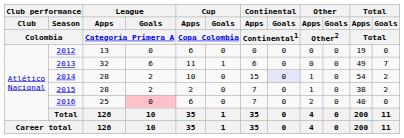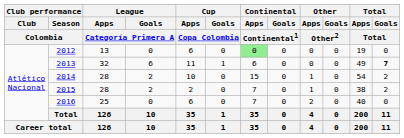2012 | Continental / Apps / Continental1: no background -> lightgreen background
2013 | Total / Goals / Total: normal -> bold
2014 | Continental / Goals / Continental1: lavender background -> no background
2016 | League / Goals / Categoría Primera A: pink background -> no background
